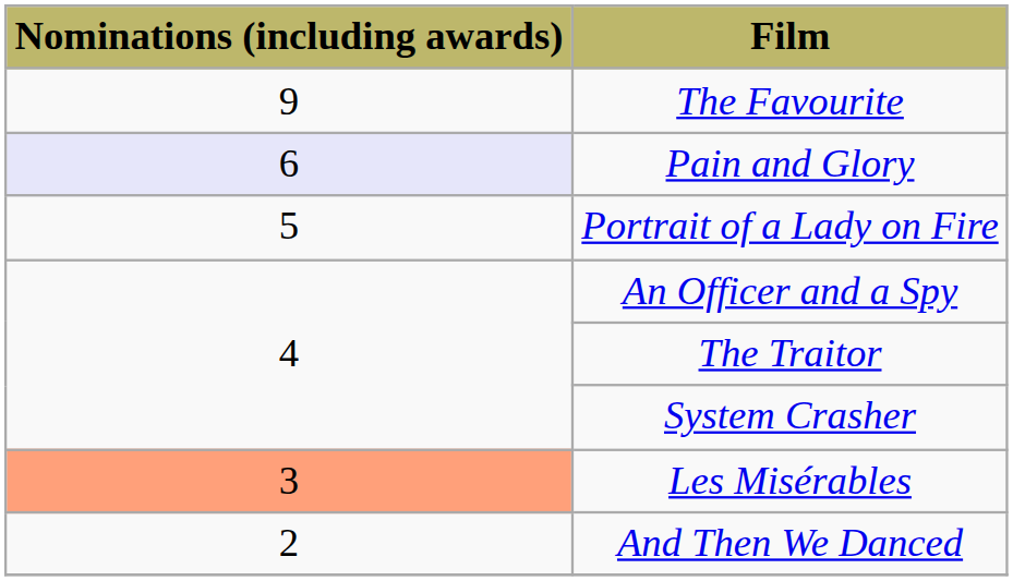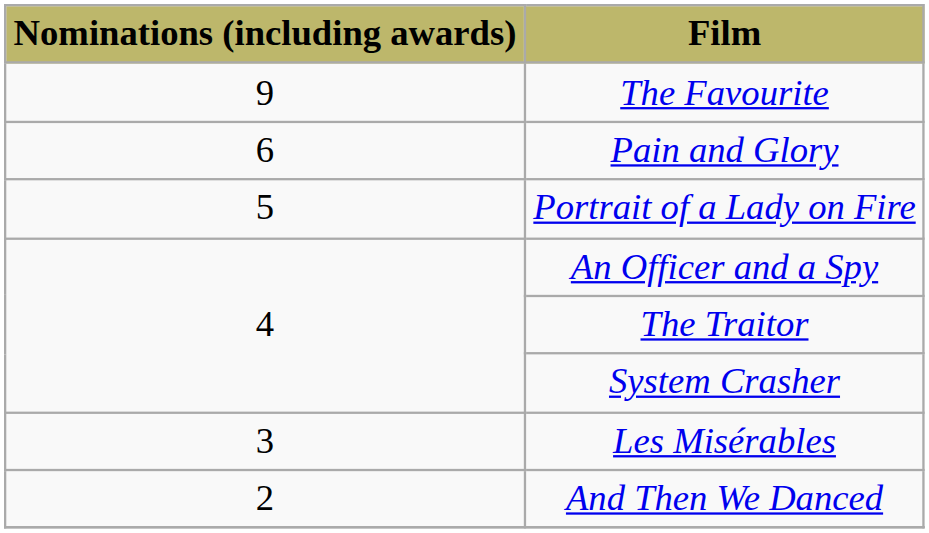Pain and Glory | Nominations (including awards): lavender background -> no background
Les Misérables | Nominations (including awards): lightsalmon background -> no background
